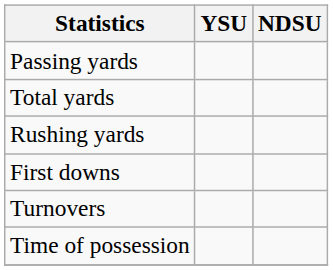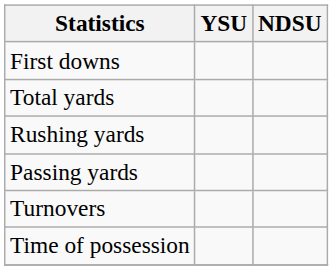rows swapped: First downs <-> Passing yards
